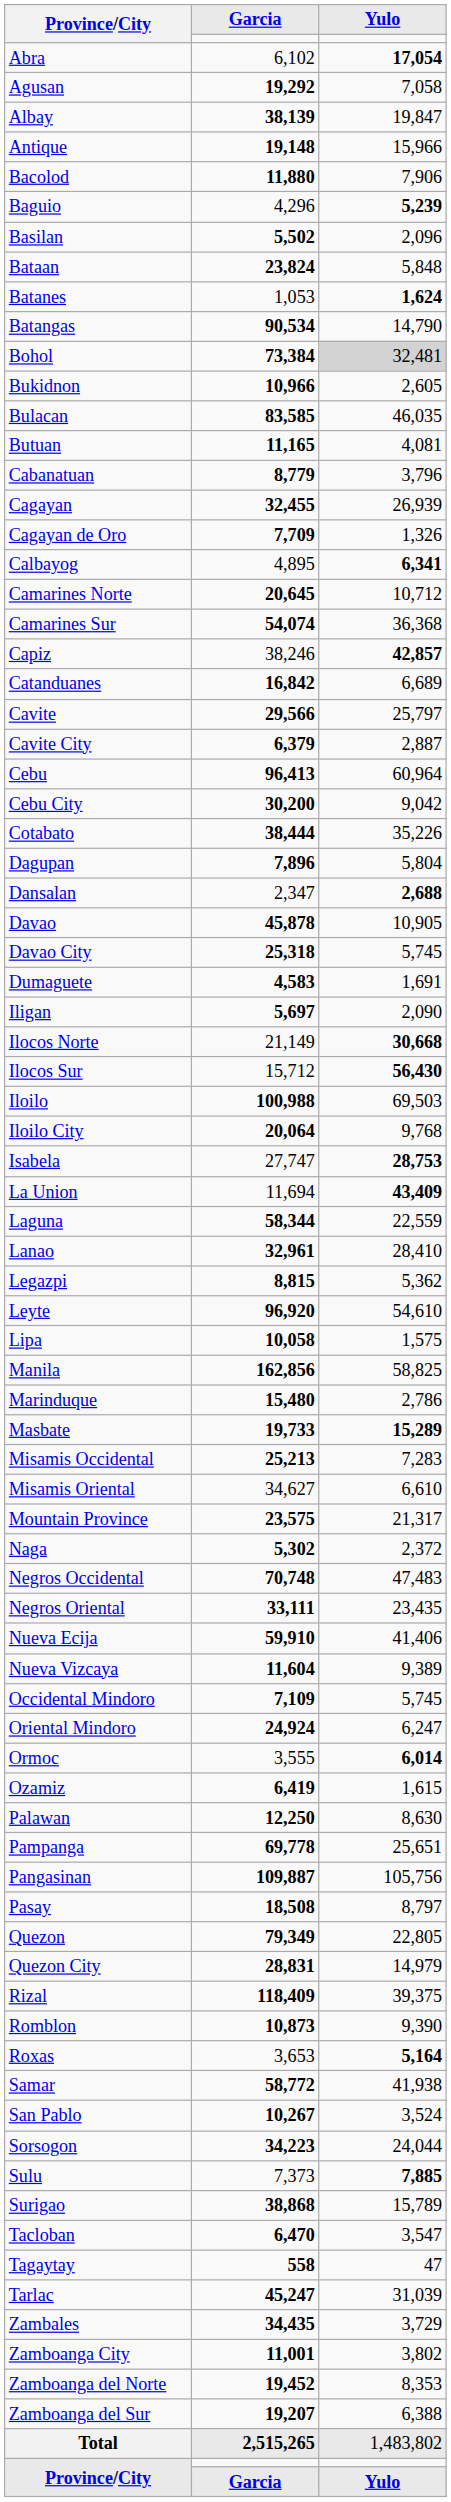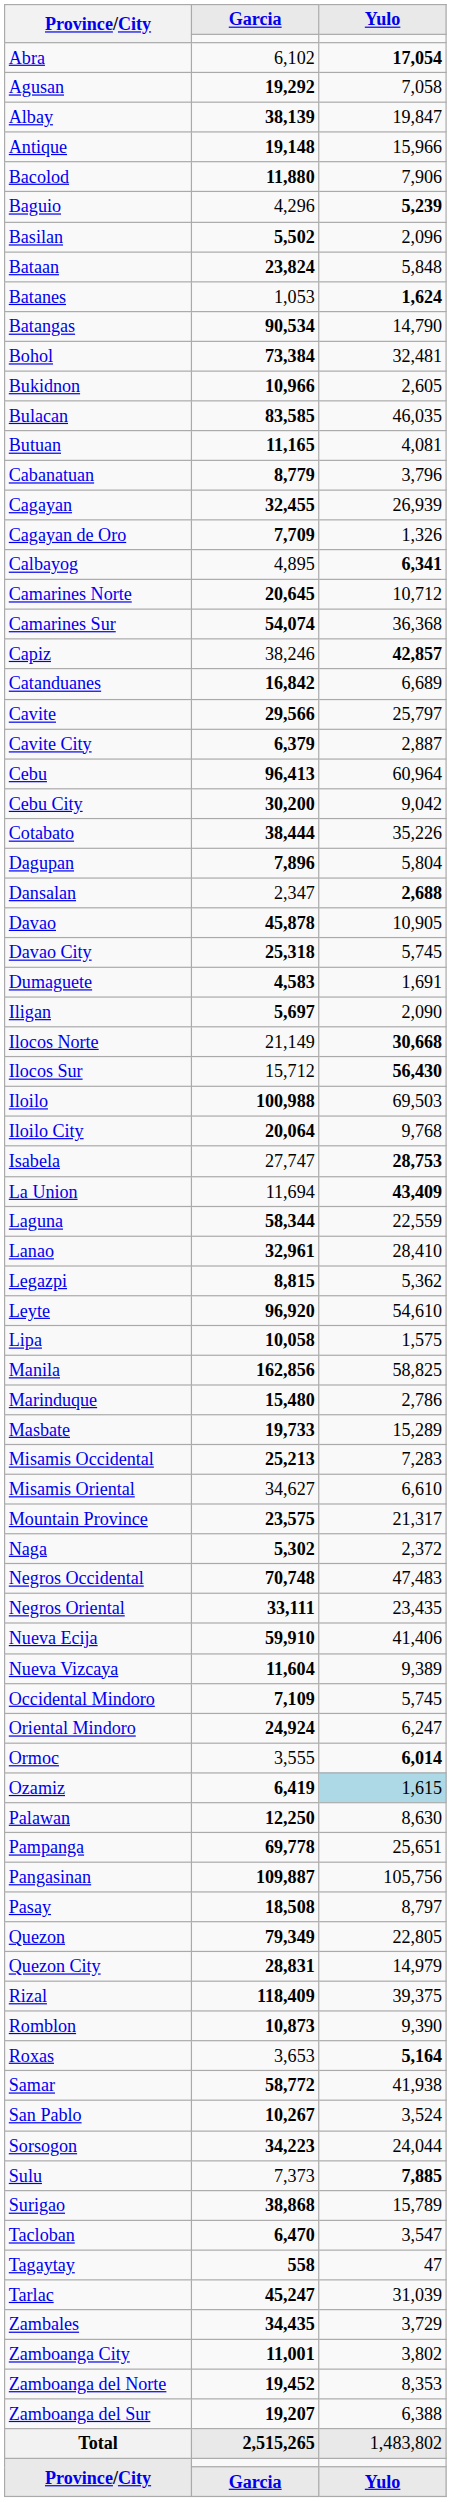Bohol | Yulo: lightgrey background -> no background
Masbate | Yulo: bold -> normal
Ozamiz | Yulo: no background -> lightblue background
